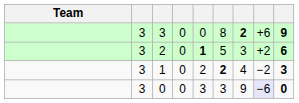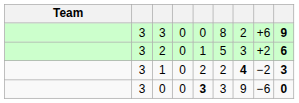row 2 | column 7: bold -> normal
row 3 | column 5: bold -> normal
row 4 | column 6: bold -> normal
row 4 | column 7: normal -> bold
row 5 | column 5: normal -> bold
row 5 | column 8: lavender background -> no background
